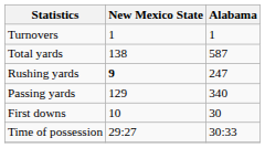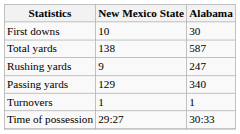rows swapped: First downs <-> Turnovers
Rushing yards | New Mexico State: bold -> normal
